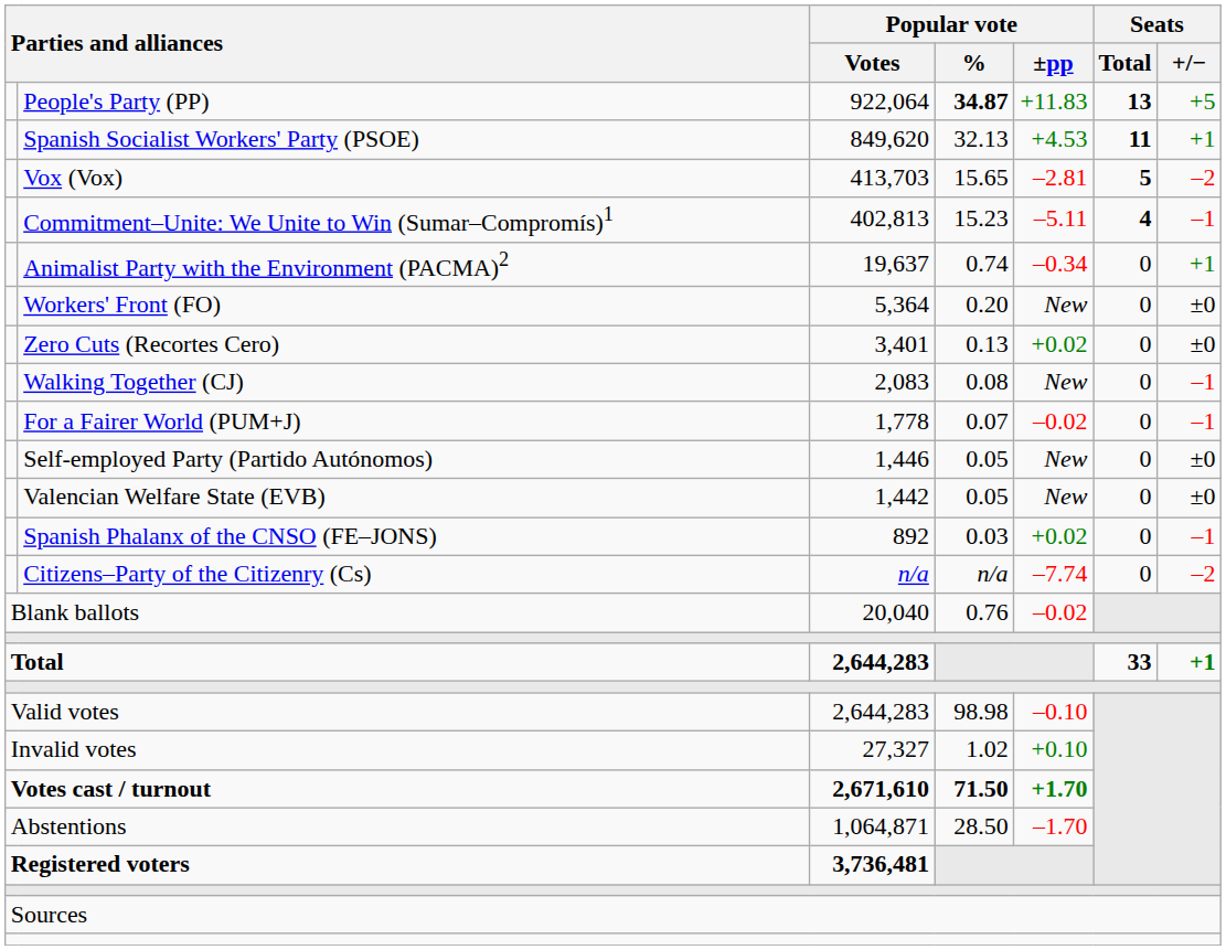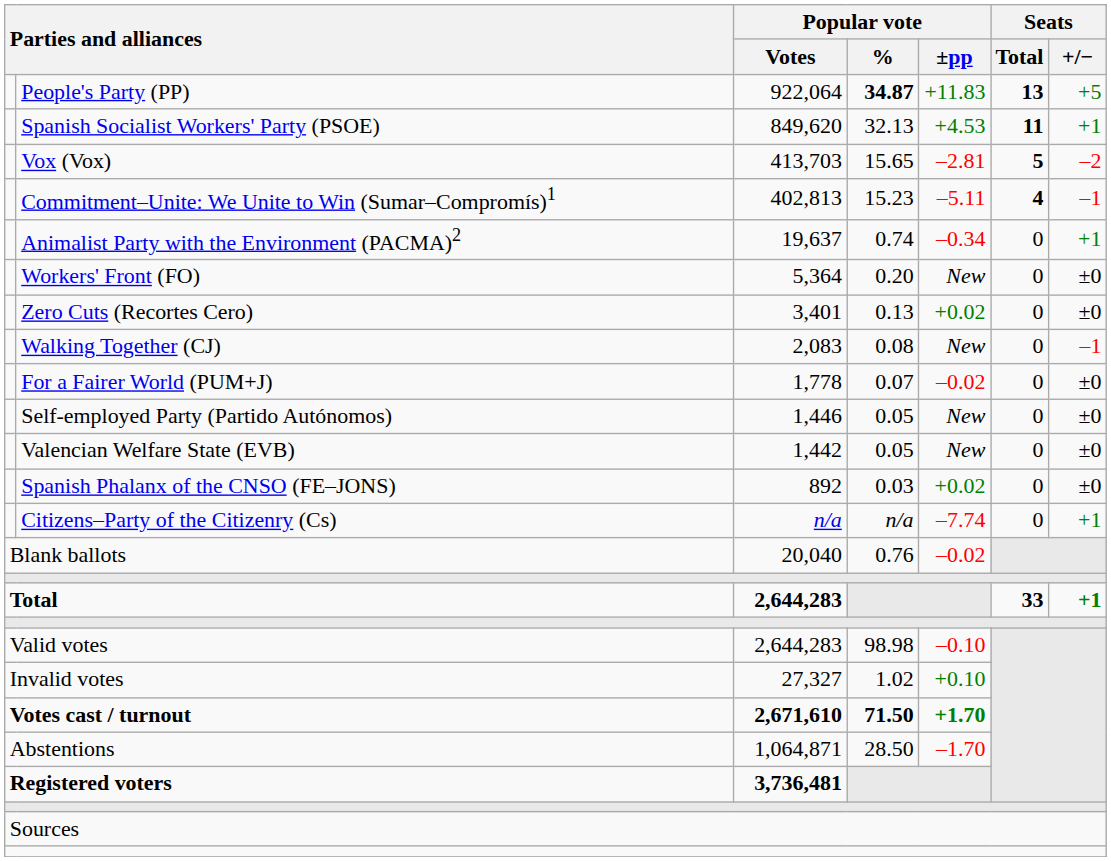For a Fairer World (PUM+J) | Seats / +/−: –1 -> ±0
Spanish Phalanx of the CNSO (FE–JONS) | Seats / +/−: –1 -> ±0
Citizens–Party of the Citizenry (Cs) | Seats / +/−: –2 -> +1
